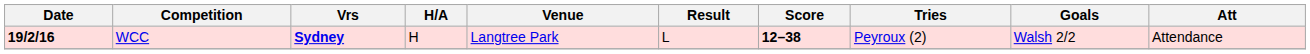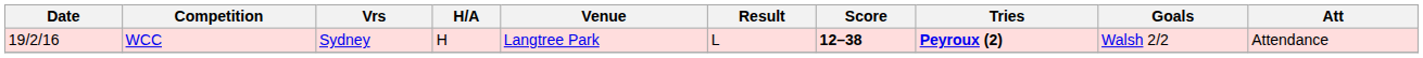WCC | Date: bold -> normal
WCC | Vrs: bold -> normal
WCC | Tries: normal -> bold
